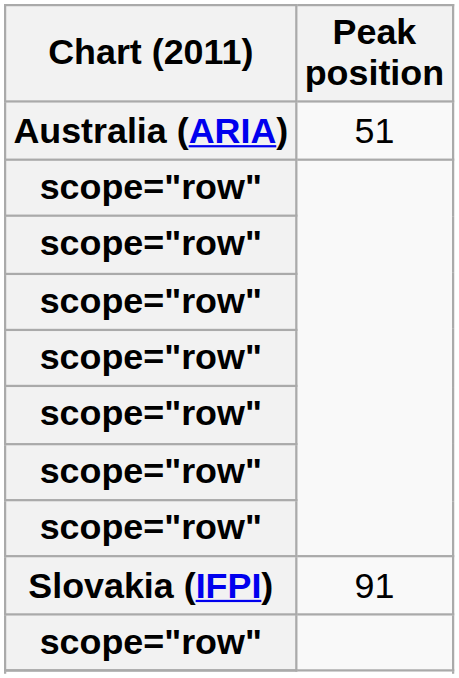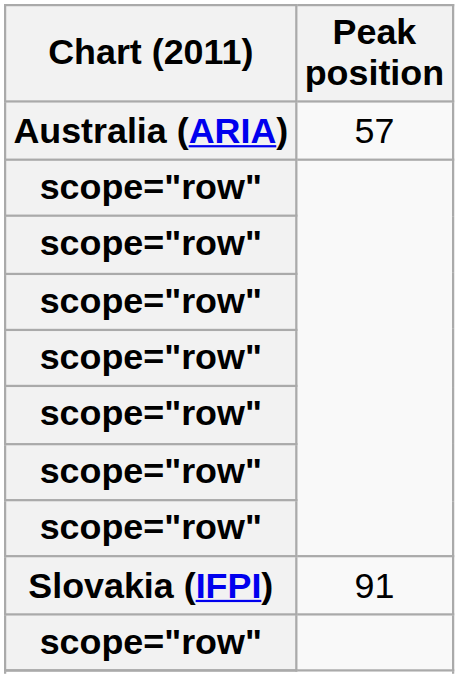Australia (ARIA) | Peak position: 51 -> 57
